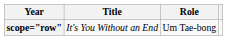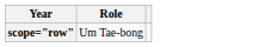- column: Title | It's You Without an End
